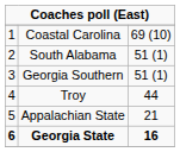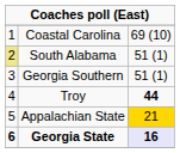South Alabama | column 1: no background -> khaki background
Troy | column 3: normal -> bold
Appalachian State | column 3: no background -> gold background
Georgia State | column 3: no background -> lavender background
